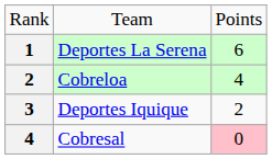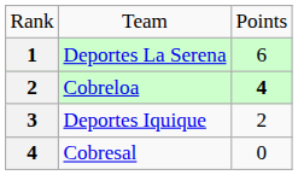Cobreloa | column 3: normal -> bold
Cobresal | column 3: pink background -> no background
